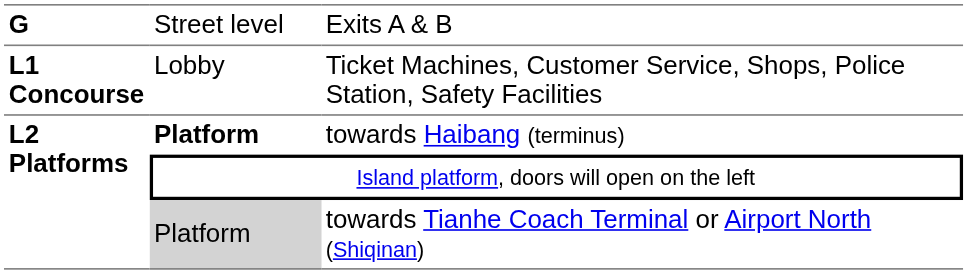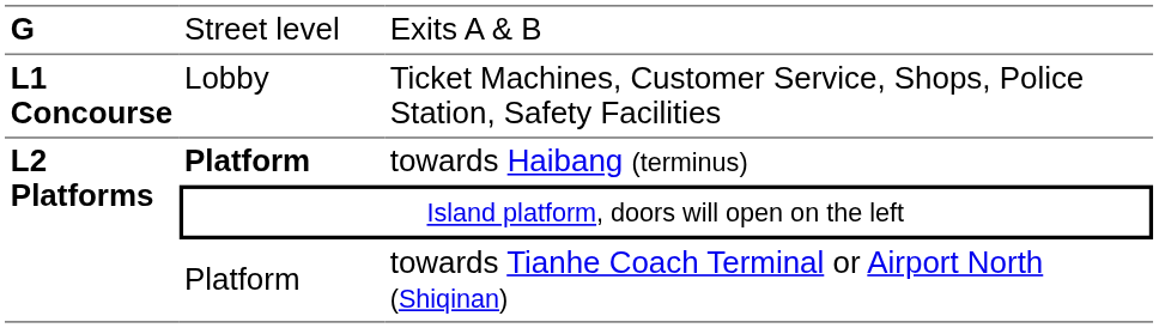towards Tianhe Coach Terminal or Airport North (Shiqinan) | column 2: lightgrey background -> no background
